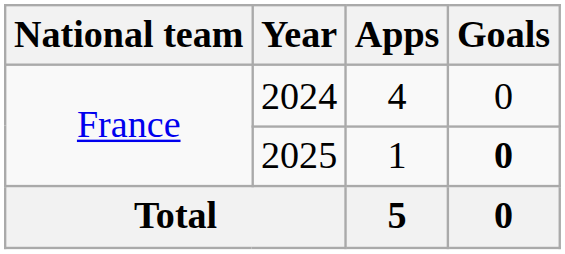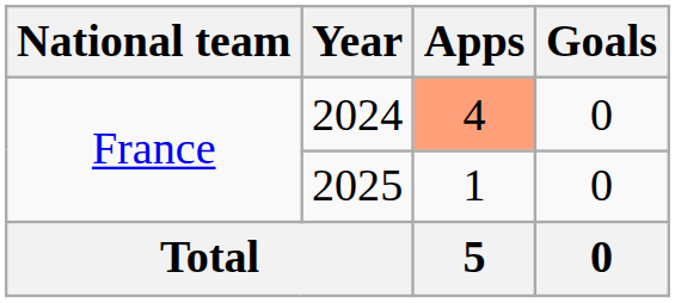2024 | Apps: no background -> lightsalmon background
2025 | Goals: bold -> normal
